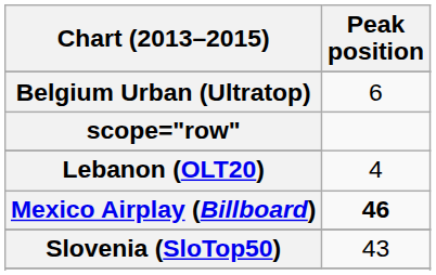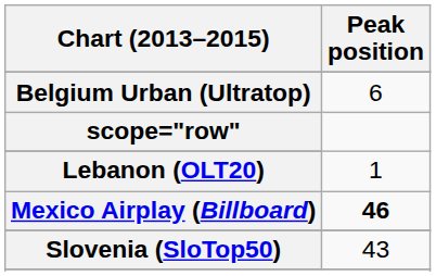Lebanon (OLT20) | Peak position: 4 -> 1
